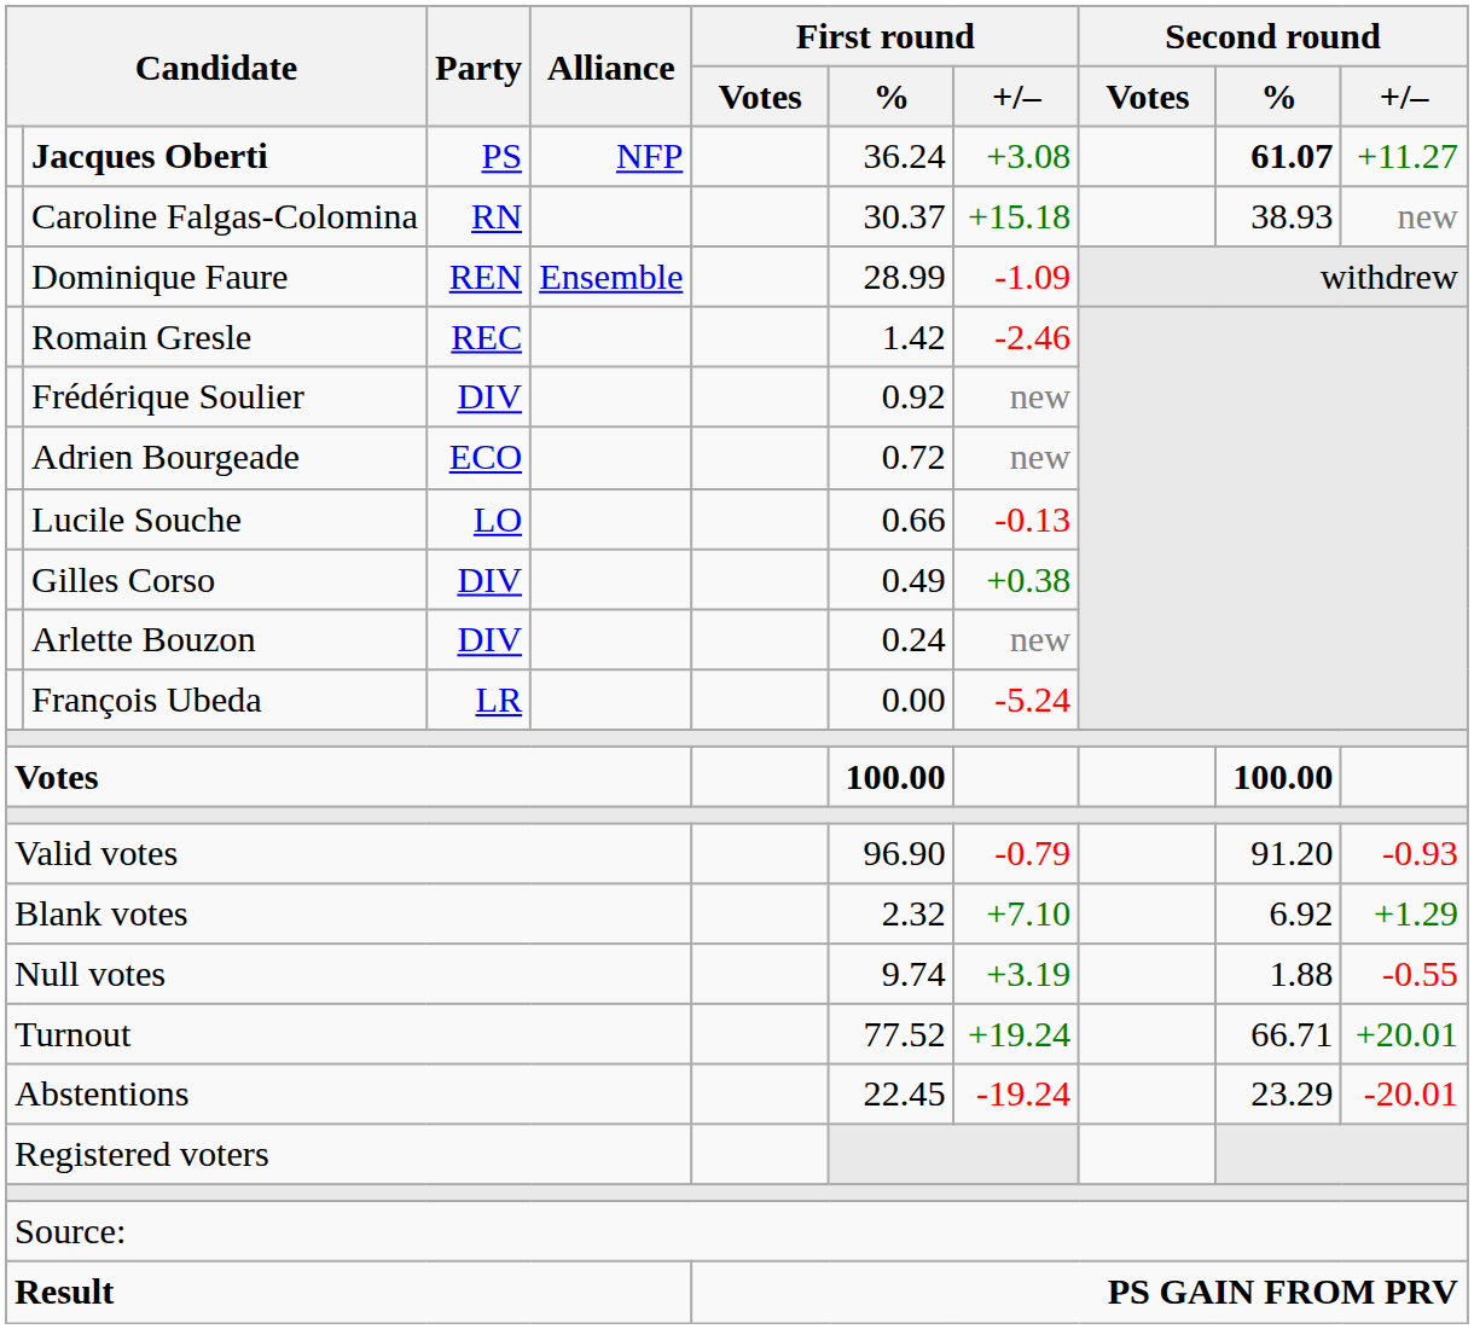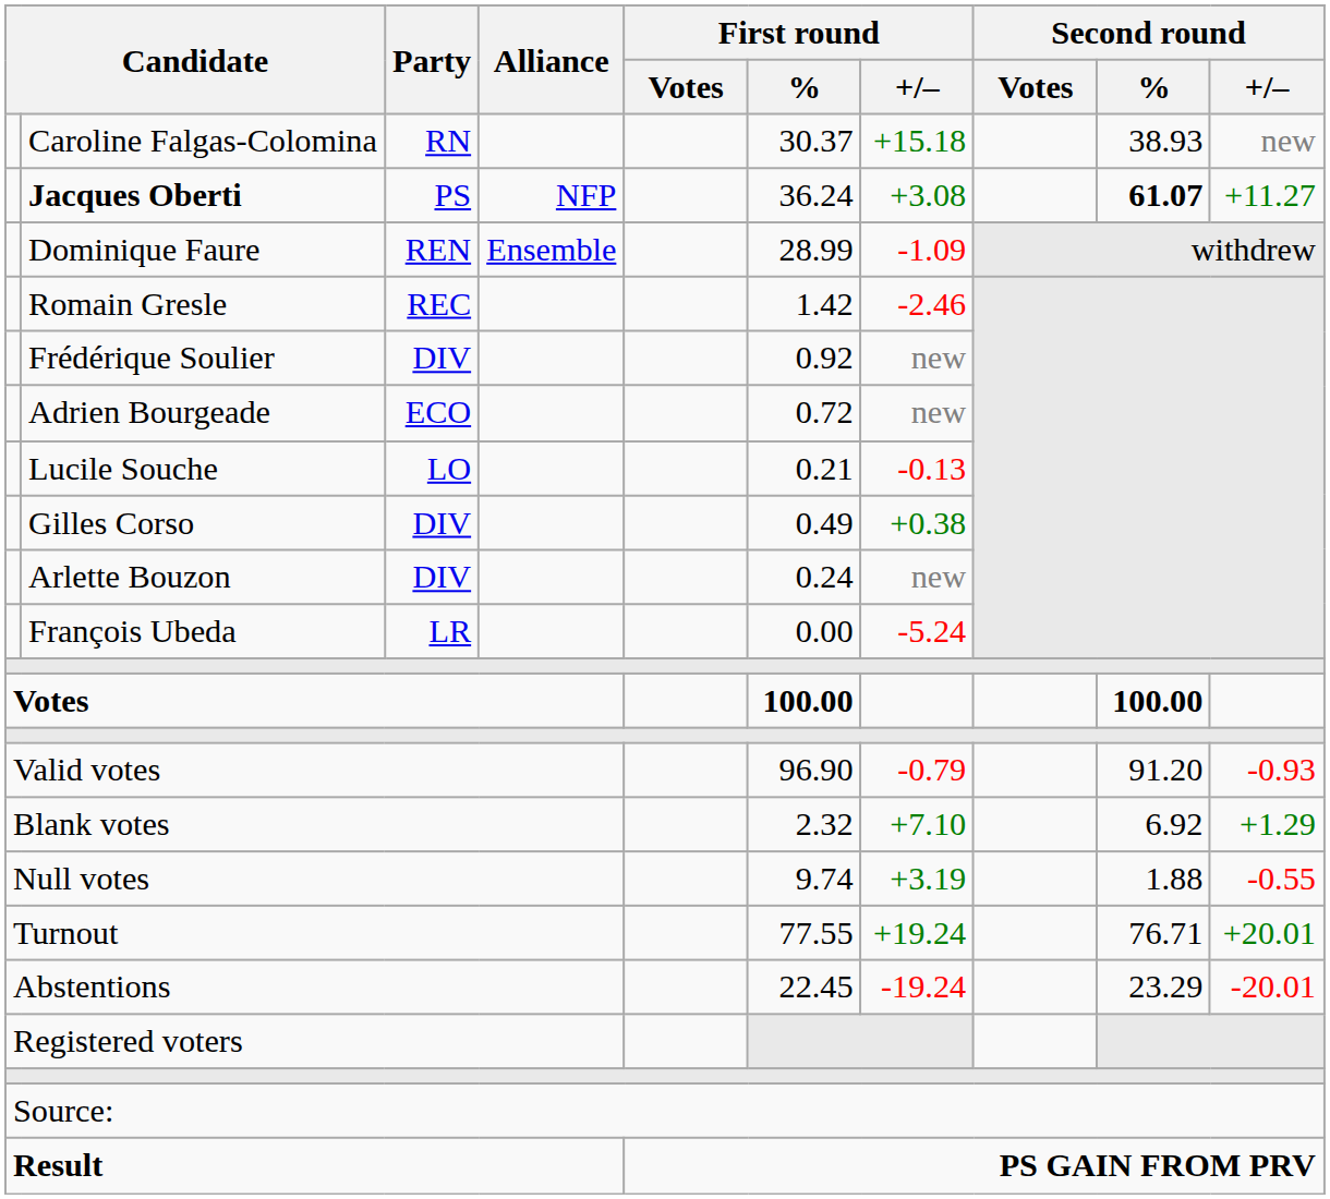rows swapped: Jacques Oberti <-> Caroline Falgas-Colomina
Lucile Souche | First round / %: 0.66 -> 0.21
Turnout | First round / %: 77.52 -> 77.55
Turnout | Second round / %: 66.71 -> 76.71
